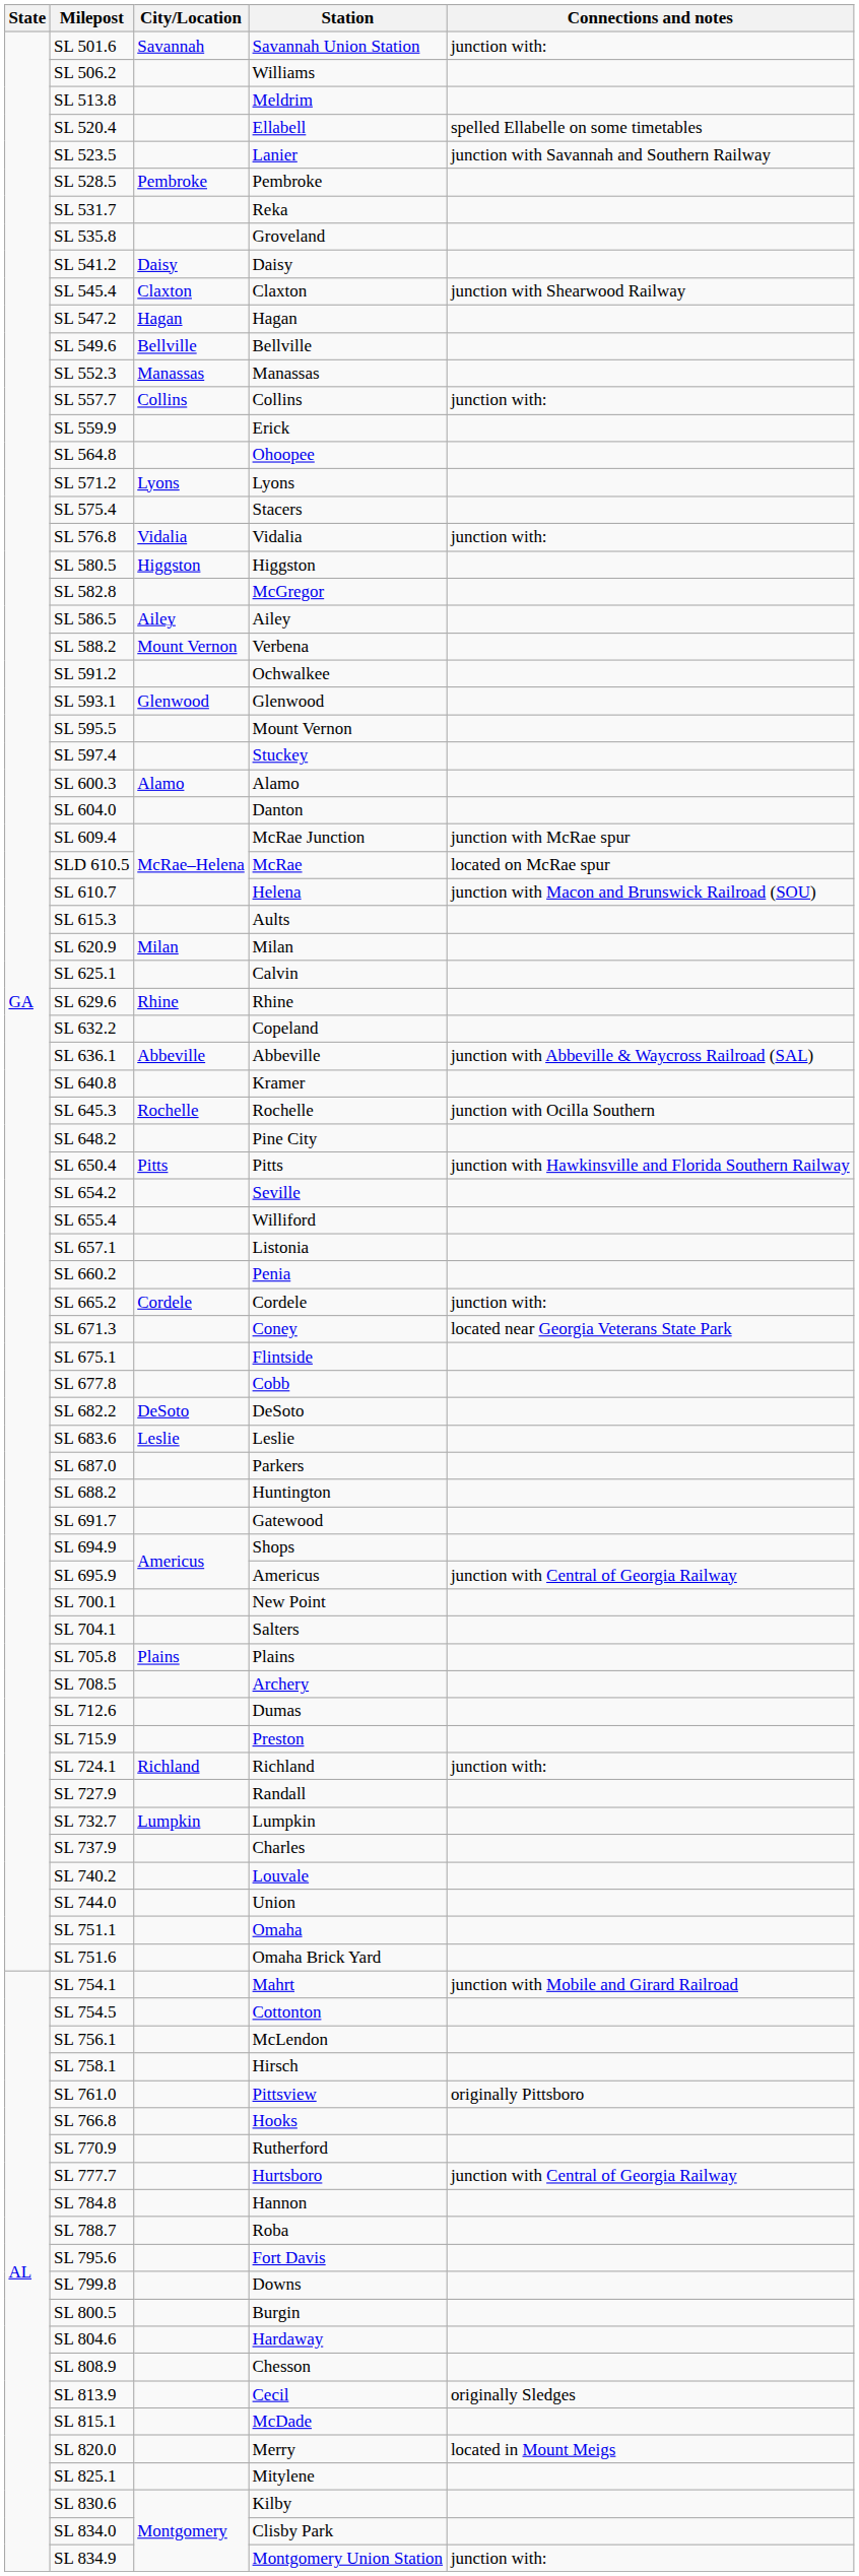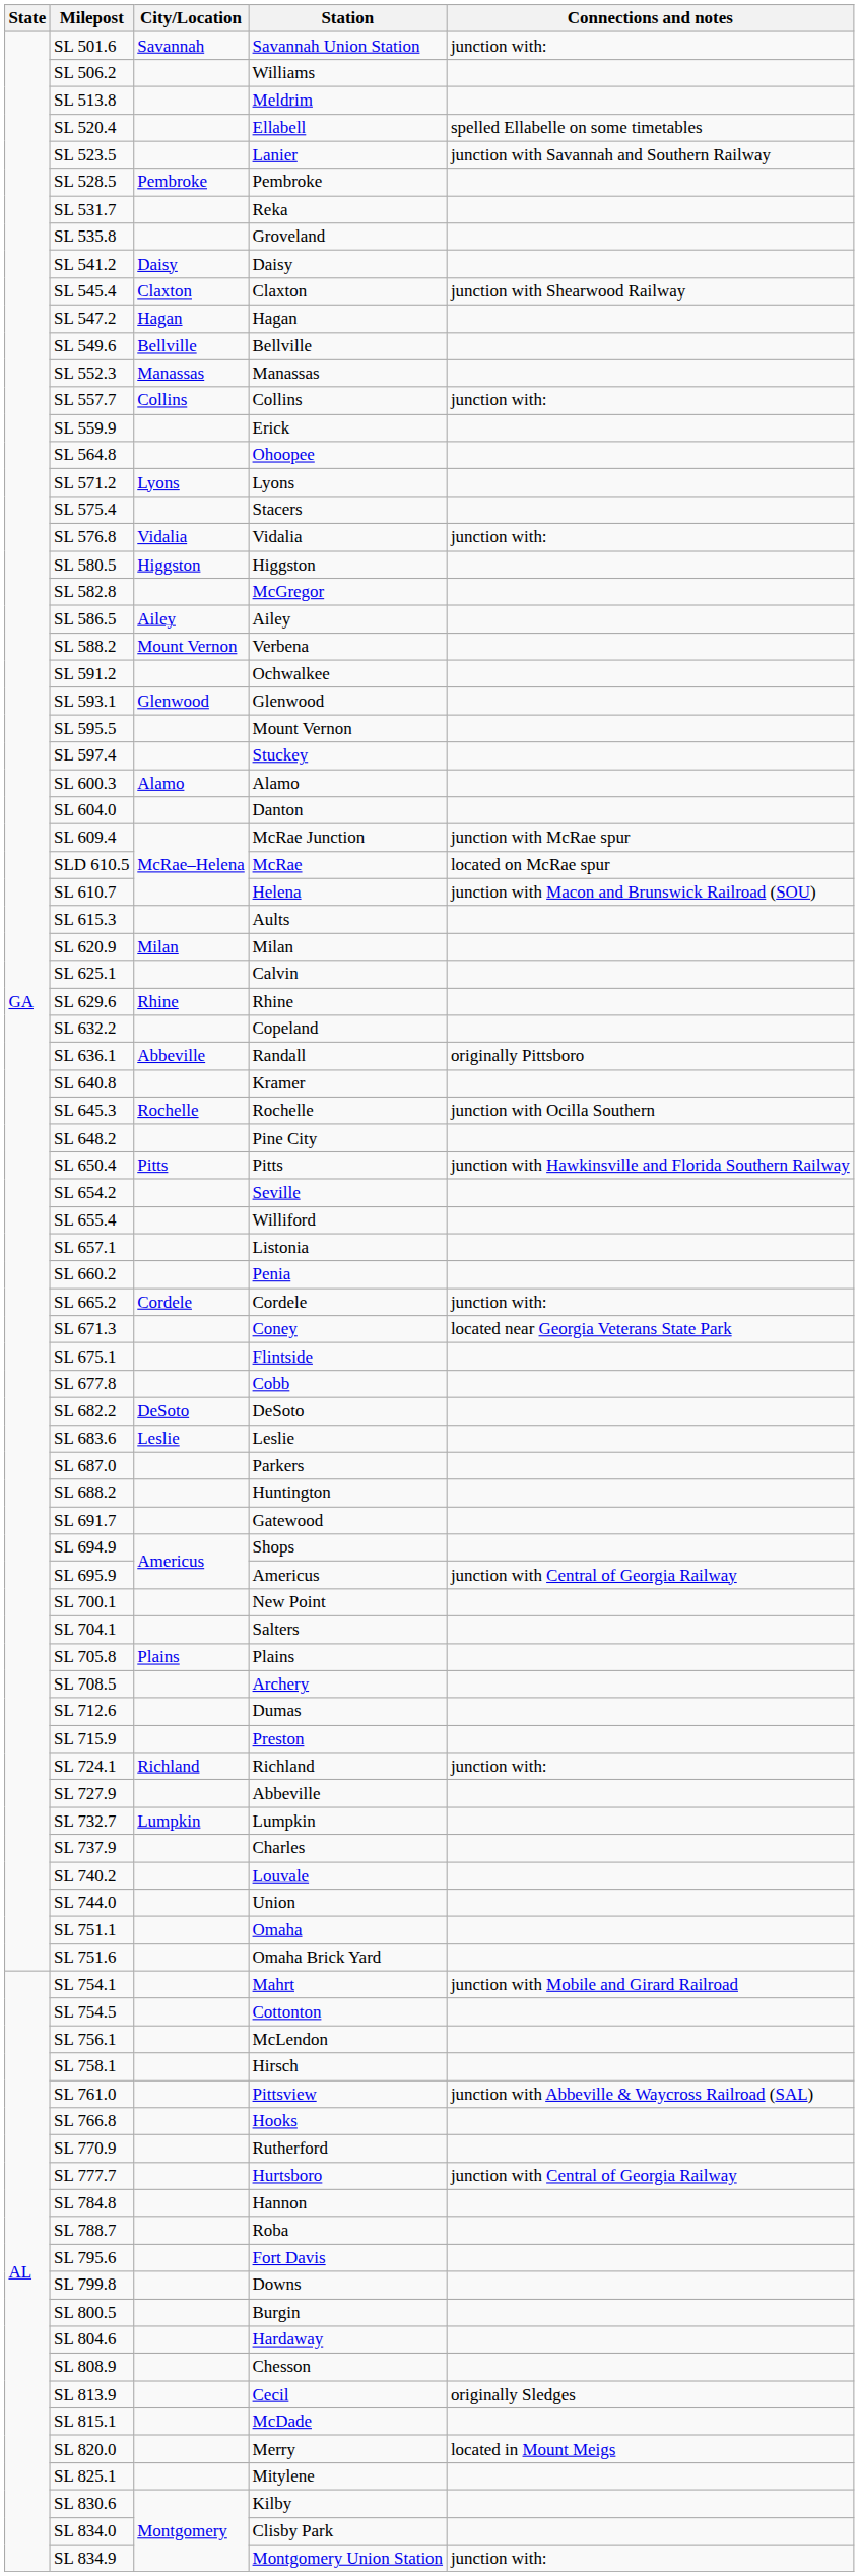SL 636.1 | Station: Abbeville -> Randall
SL 636.1 | Connections and notes: junction with Abbeville & Waycross Railroad (SAL) -> originally Pittsboro
SL 727.9 | Station: Randall -> Abbeville
SL 761.0 | Connections and notes: originally Pittsboro -> junction with Abbeville & Waycross Railroad (SAL)
